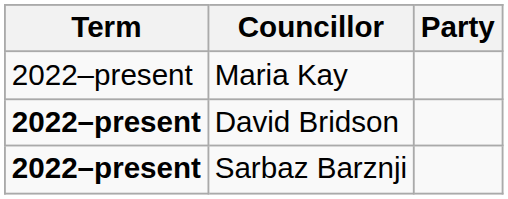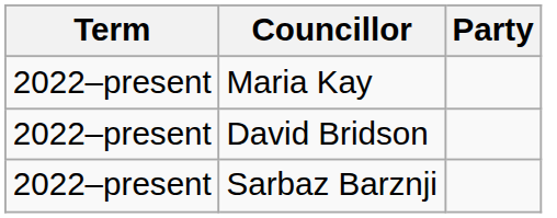David Bridson | Term: bold -> normal
Sarbaz Barznji | Term: bold -> normal
